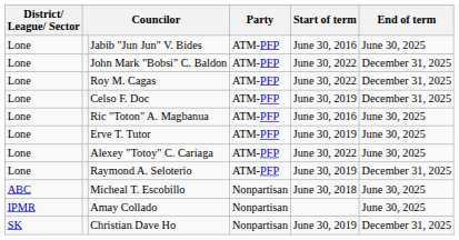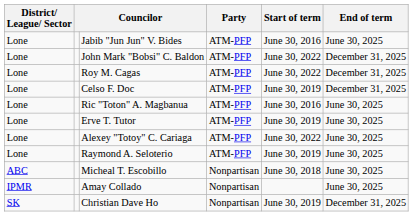Raymond A. Seloterio | End of term: December 31, 2025 -> June 30, 2025
